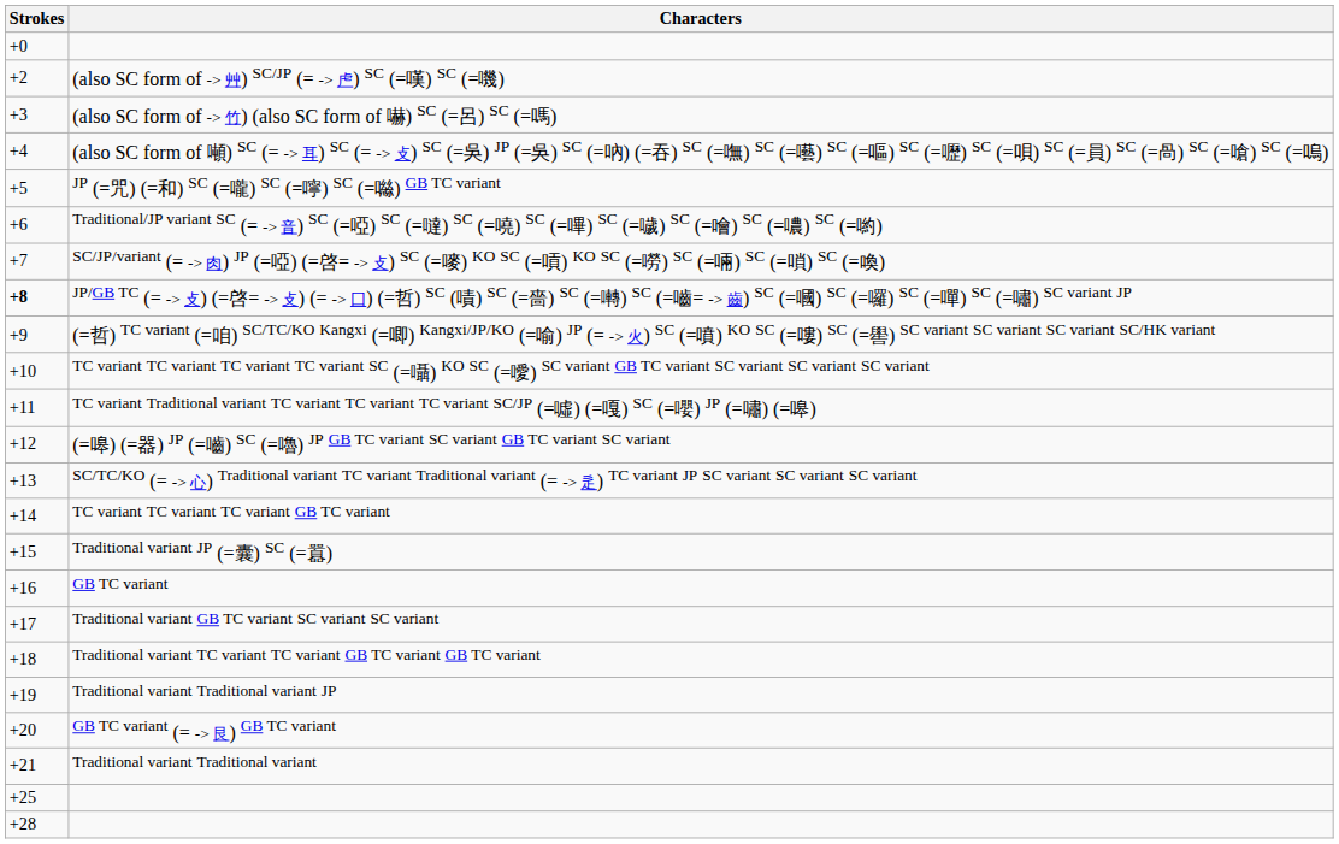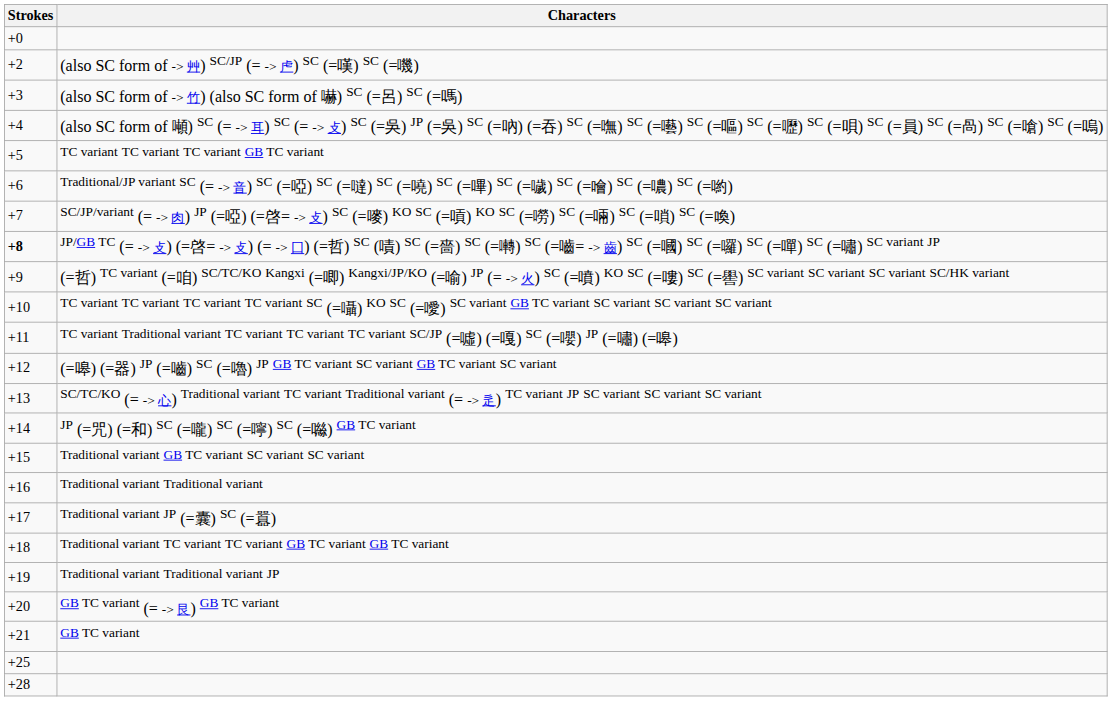row 6 | Characters: JP (=咒) (=和) SC (=嚨) SC (=嚀) SC (=噝) GB TC variant -> TC variant TC variant TC variant GB TC variant
row 15 | Characters: TC variant TC variant TC variant GB TC variant -> JP (=咒) (=和) SC (=嚨) SC (=嚀) SC (=噝) GB TC variant
row 16 | Characters: Traditional variant JP (=囊) SC (=囂) -> Traditional variant GB TC variant SC variant SC variant
row 17 | Characters: GB TC variant -> Traditional variant Traditional variant
row 18 | Characters: Traditional variant GB TC variant SC variant SC variant -> Traditional variant JP (=囊) SC (=囂)
row 22 | Characters: Traditional variant Traditional variant -> GB TC variant
